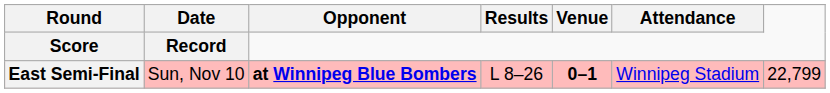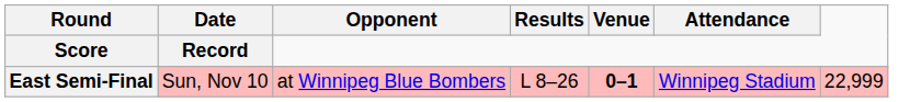East Semi-Final | Opponent: bold -> normal
East Semi-Final | column 7: 22,799 -> 22,999
